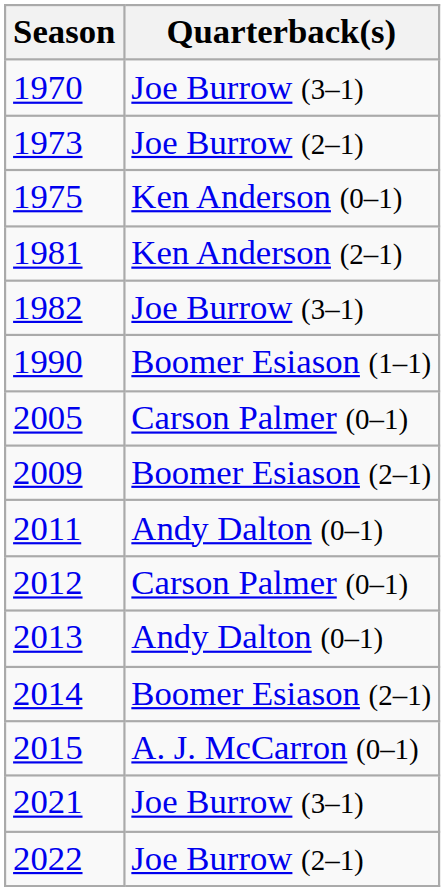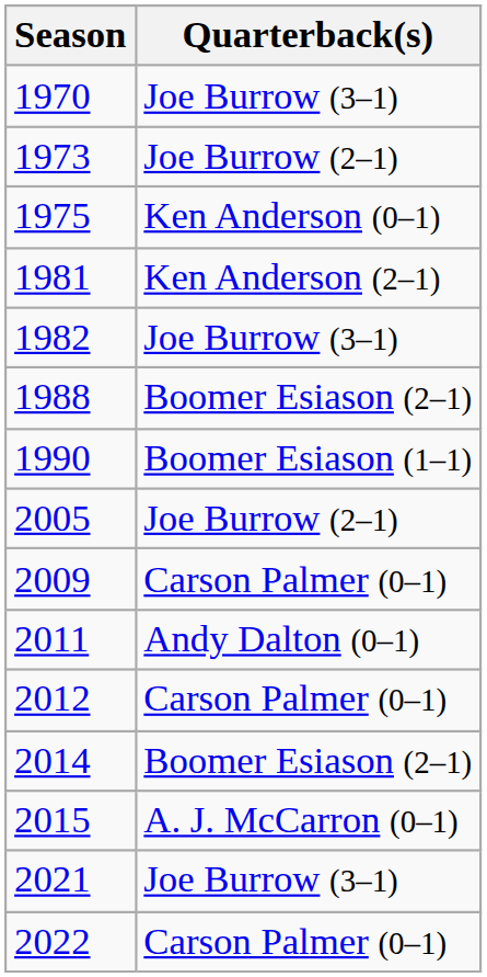+ row: 1988 | Boomer Esiason (2–1)
2005 | Quarterback(s): Carson Palmer (0–1) -> Joe Burrow (2–1)
2009 | Quarterback(s): Boomer Esiason (2–1) -> Carson Palmer (0–1)
- row: 2013 | Andy Dalton (0–1)
2022 | Quarterback(s): Joe Burrow (2–1) -> Carson Palmer (0–1)
